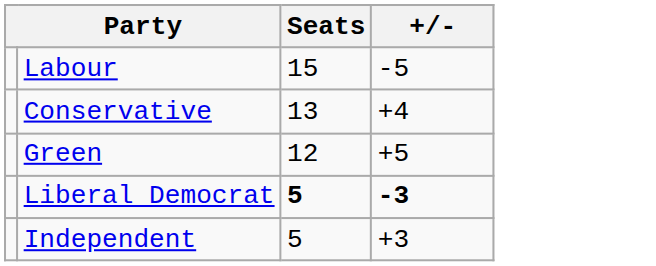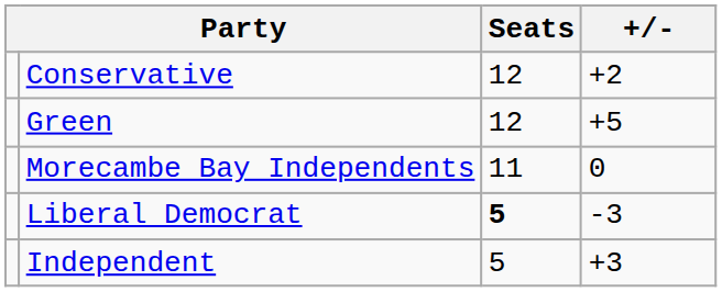- row: Labour | 15 | -5
Conservative | Seats: 13 -> 12
Conservative | +/-: +4 -> +2
+ row: Morecambe Bay Independents | 11 | 0
Liberal Democrat | +/-: bold -> normal
